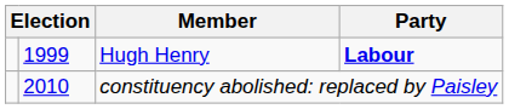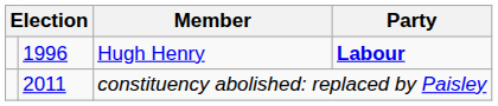Hugh Henry | column 2: 1999 -> 1996
constituency abolished: replaced by Paisley | column 2: 2010 -> 2011
